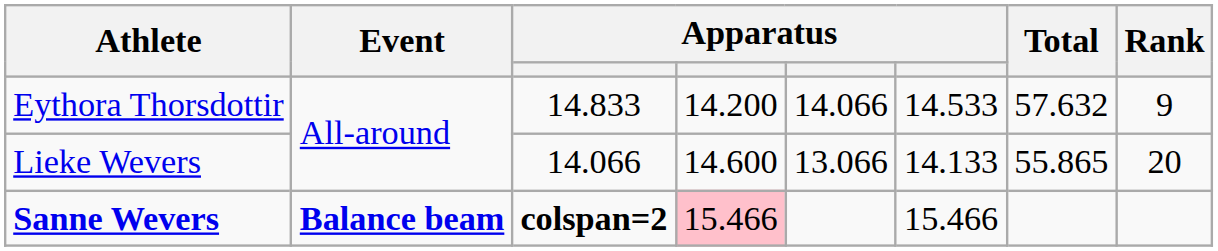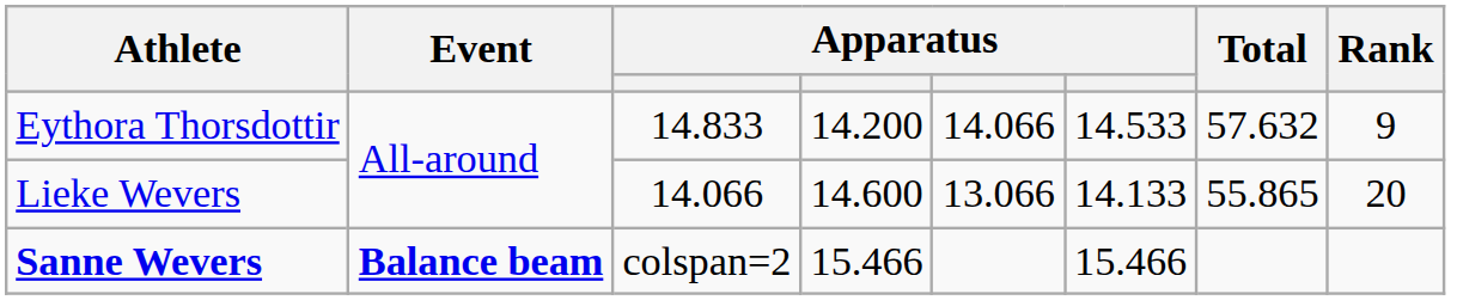Sanne Wevers | column 3: bold -> normal
Sanne Wevers | column 4: pink background -> no background
